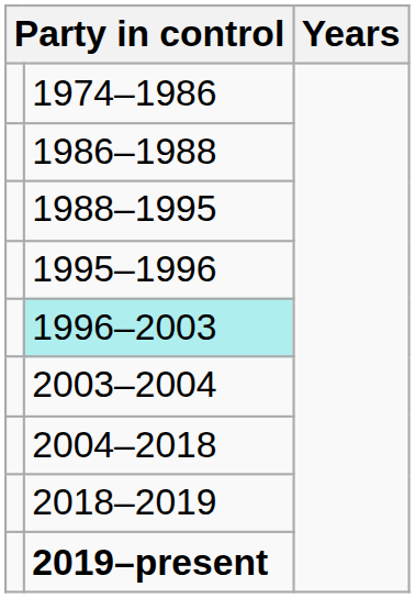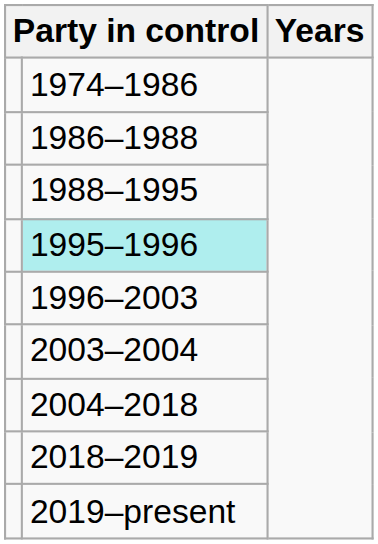1995–1996 | column 2: no background -> paleturquoise background
1996–2003 | column 2: paleturquoise background -> no background
2019–present | column 2: bold -> normal
